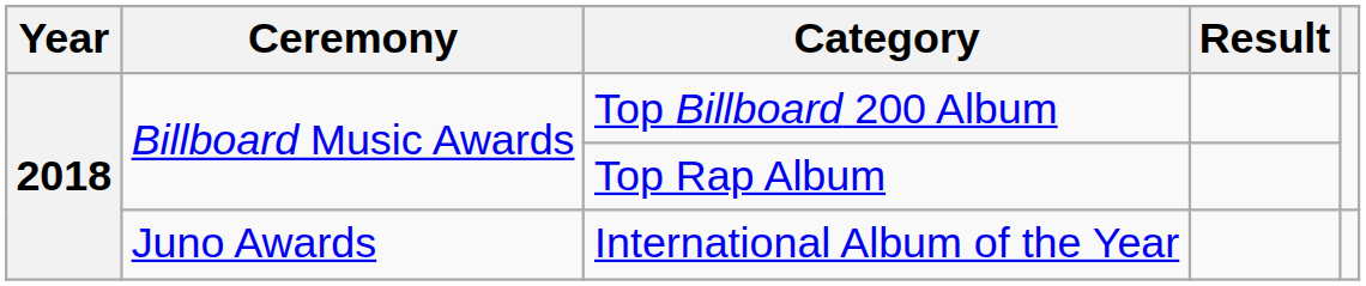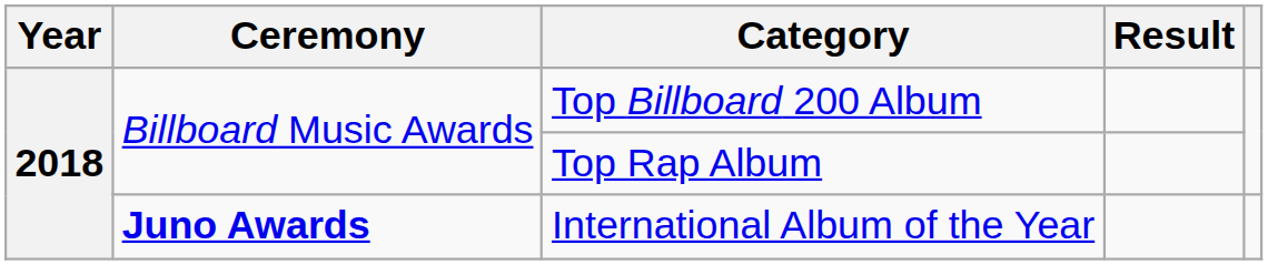International Album of the Year | Ceremony: normal -> bold
